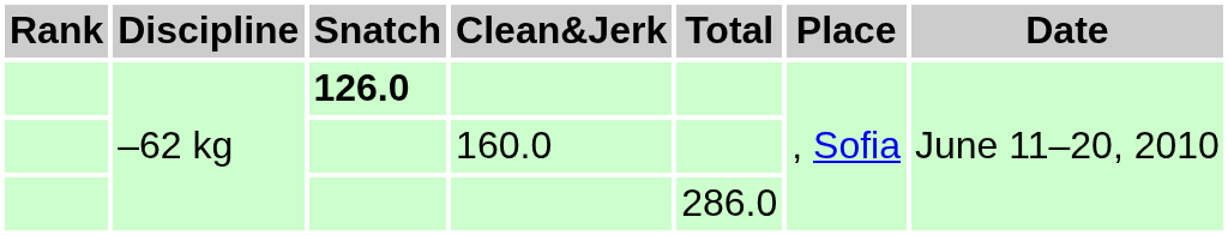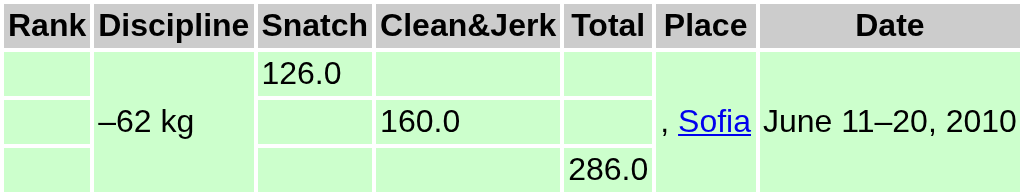126.0 | Snatch: bold -> normal
